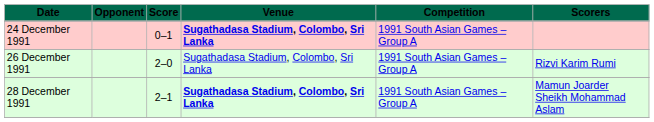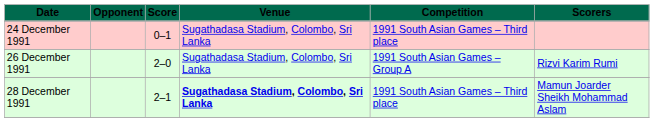24 December 1991 | Venue: bold -> normal
24 December 1991 | Competition: 1991 South Asian Games – Group A -> 1991 South Asian Games – Third place
28 December 1991 | Competition: 1991 South Asian Games – Group A -> 1991 South Asian Games – Third place
